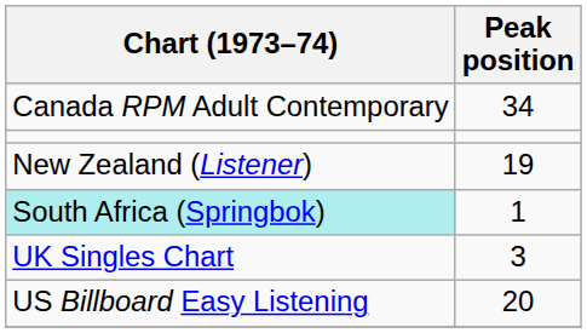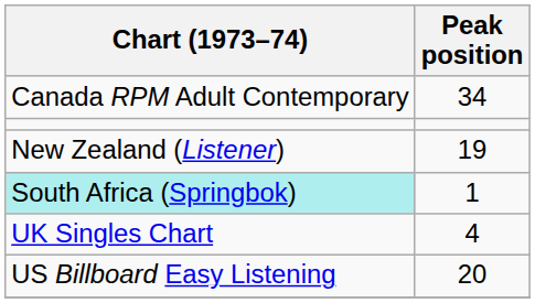row 6 | Peak position: 3 -> 4
